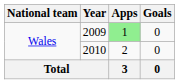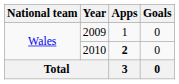2009 | Apps: lightgreen background -> no background
2010 | Apps: normal -> bold
